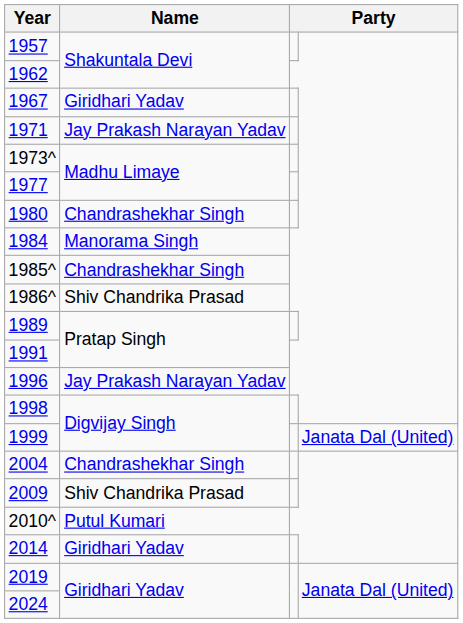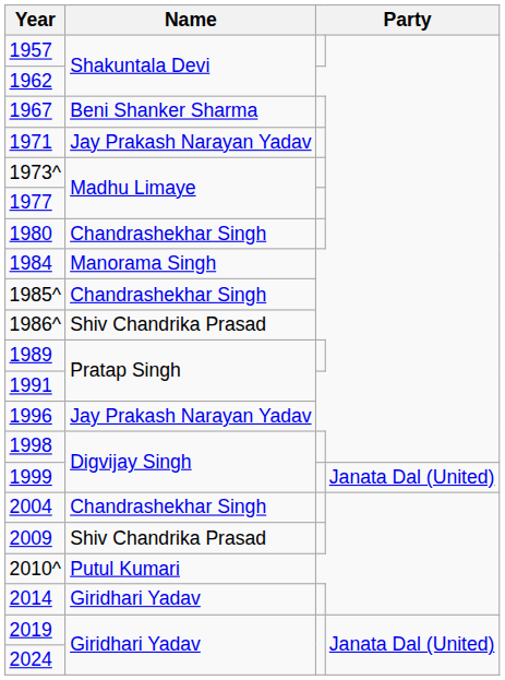1967 | Name: Giridhari Yadav -> Beni Shanker Sharma
